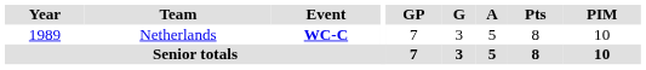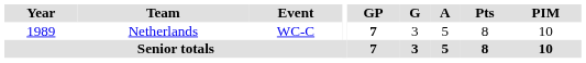Netherlands | Event: bold -> normal
Netherlands | GP: normal -> bold
